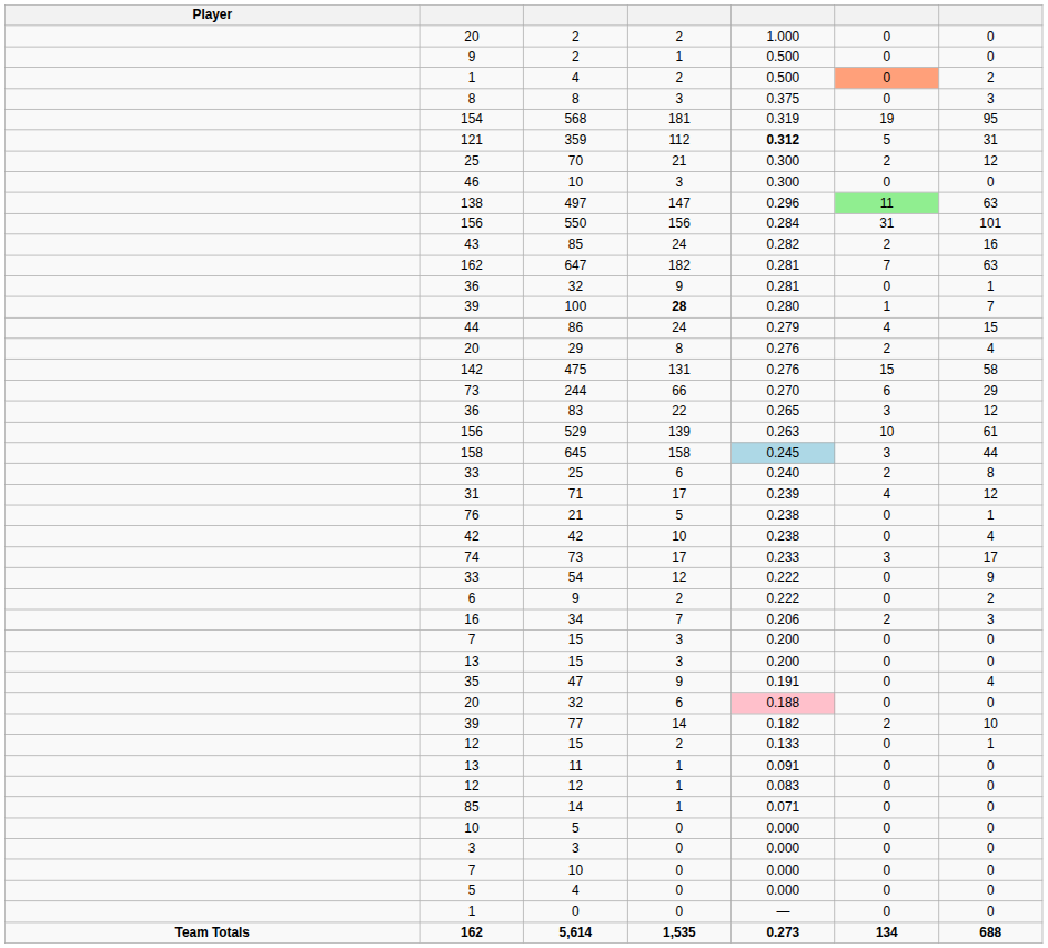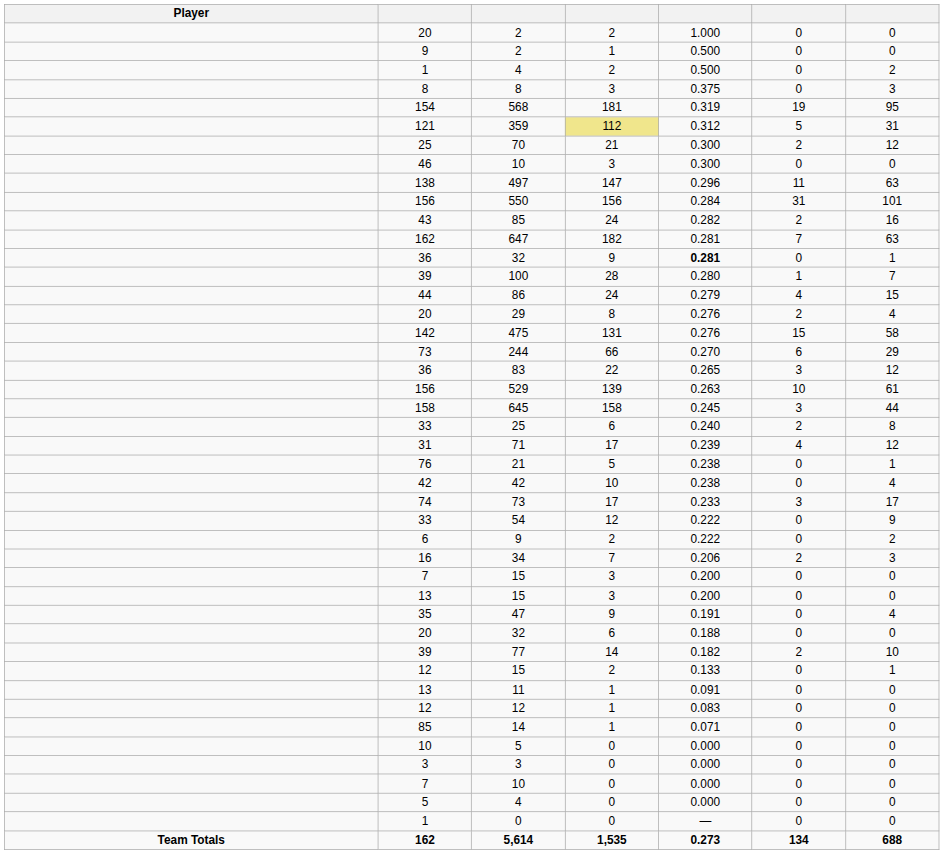1 / 4 | column 6: lightsalmon background -> no background
359 | column 4: no background -> khaki background
359 | column 5: bold -> normal
497 | column 6: lightgreen background -> no background
36 / 32 | column 5: normal -> bold
100 | column 4: bold -> normal
645 | column 5: lightblue background -> no background
20 / 32 | column 5: pink background -> no background
